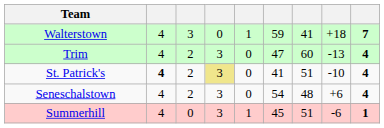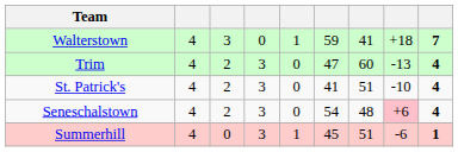St. Patrick's | column 2: bold -> normal
St. Patrick's | column 4: khaki background -> no background
Seneschalstown | column 8: no background -> pink background
